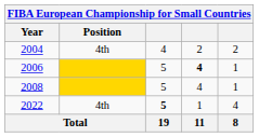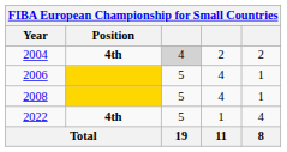2004 | Position: normal -> bold
2004 | column 3: no background -> lightgrey background
2006 | column 4: bold -> normal
2022 | Position: normal -> bold
2022 | column 3: bold -> normal
